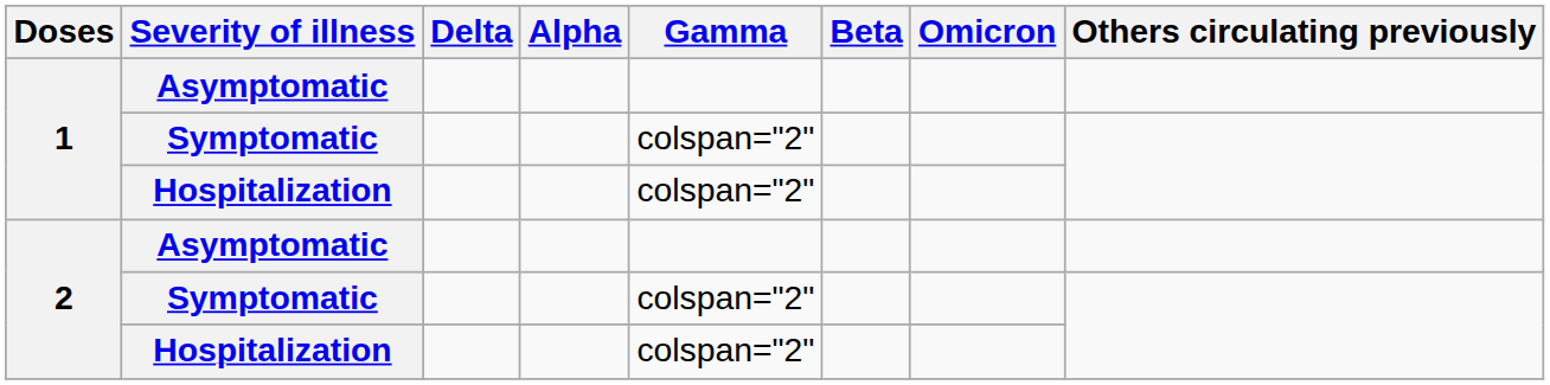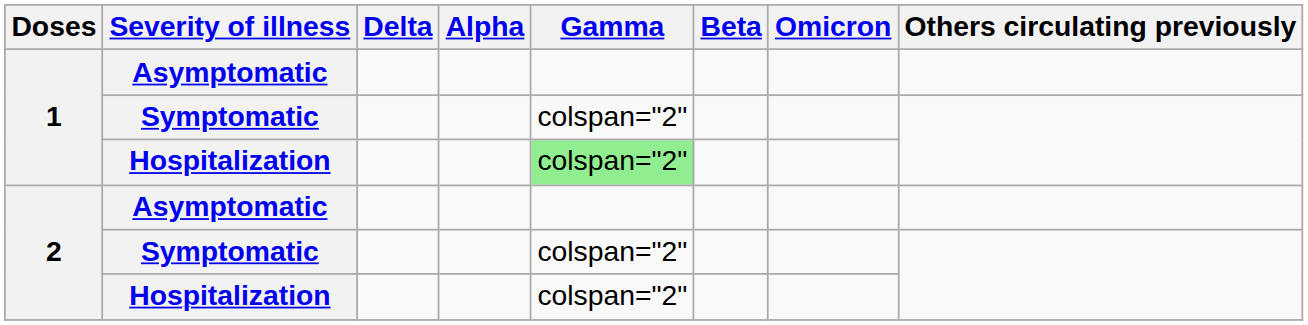1 / Hospitalization | Gamma: no background -> lightgreen background
